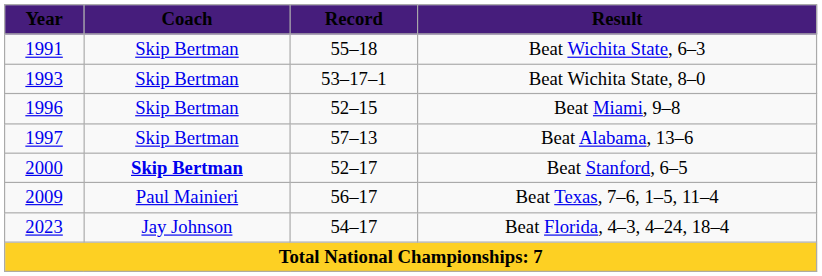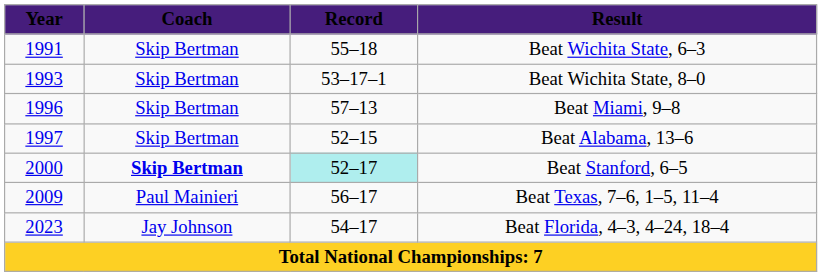Beat Miami, 9–8 | Record: 52–15 -> 57–13
Beat Alabama, 13–6 | Record: 57–13 -> 52–15
Beat Stanford, 6–5 | Record: no background -> paleturquoise background
